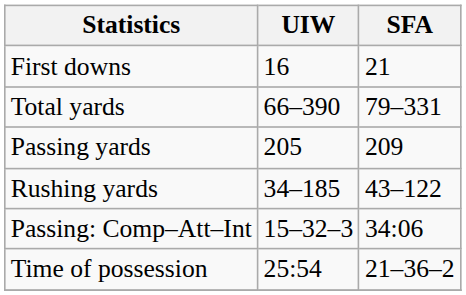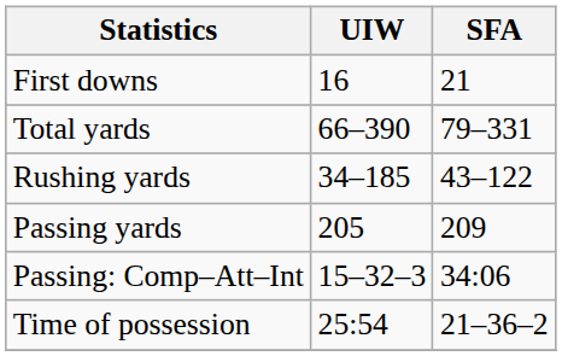rows swapped: Rushing yards <-> Passing yards
